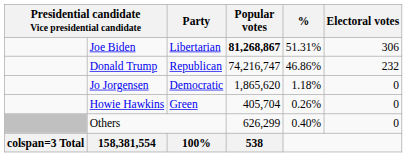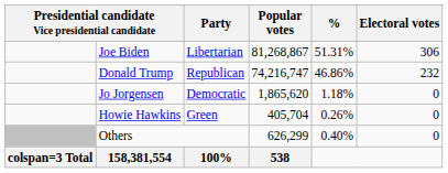Joe Biden | Popular votes: bold -> normal
